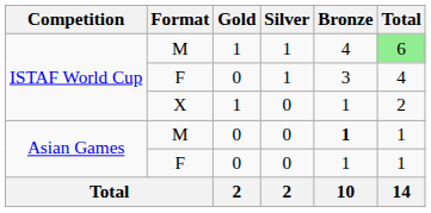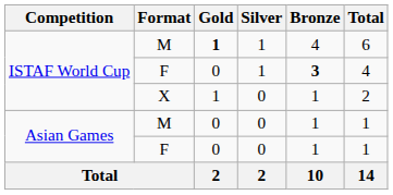ISTAF World Cup / M | Gold: normal -> bold
ISTAF World Cup / M | Total: lightgreen background -> no background
ISTAF World Cup / F | Bronze: normal -> bold
Asian Games / M | Bronze: bold -> normal
